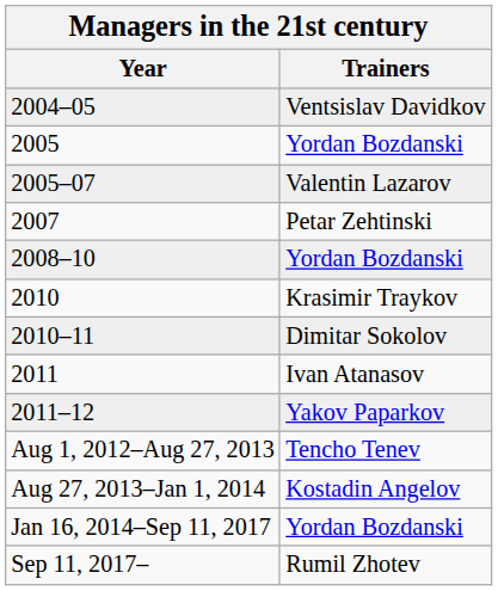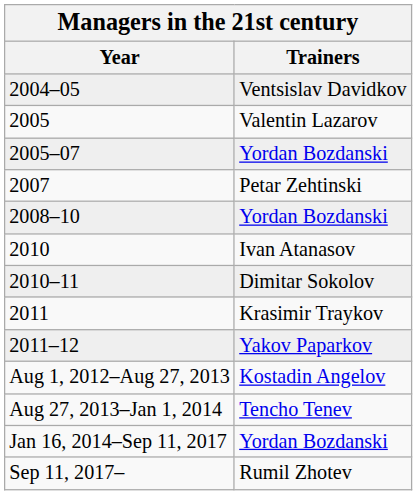2005 | Trainers: Yordan Bozdanski -> Valentin Lazarov
2005–07 | Trainers: Valentin Lazarov -> Yordan Bozdanski
2010 | Trainers: Krasimir Traykov -> Ivan Atanasov
2011 | Trainers: Ivan Atanasov -> Krasimir Traykov
Aug 1, 2012–Aug 27, 2013 | Trainers: Tencho Tenev -> Kostadin Angelov
Aug 27, 2013–Jan 1, 2014 | Trainers: Kostadin Angelov -> Tencho Tenev
